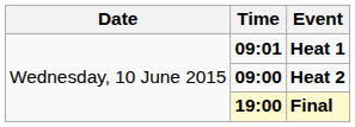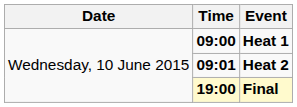Heat 1 | Time: 09:01 -> 09:00
Heat 2 | Time: 09:00 -> 09:01
